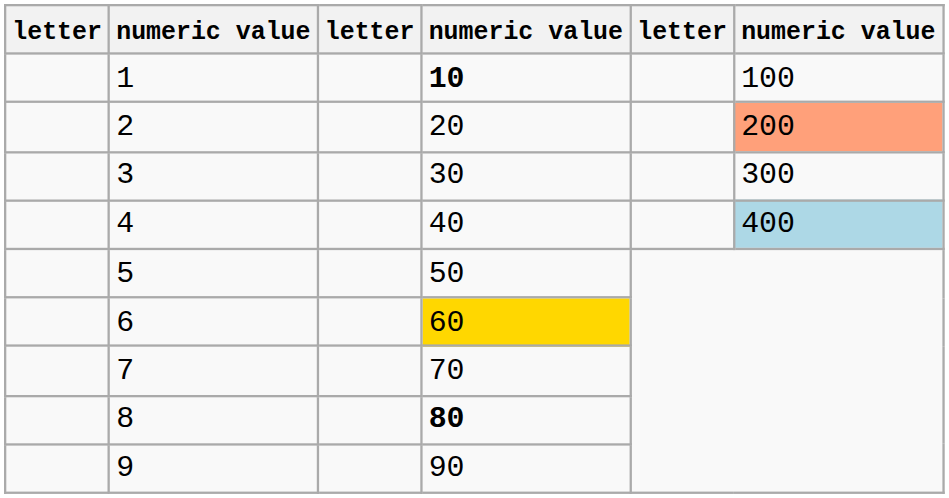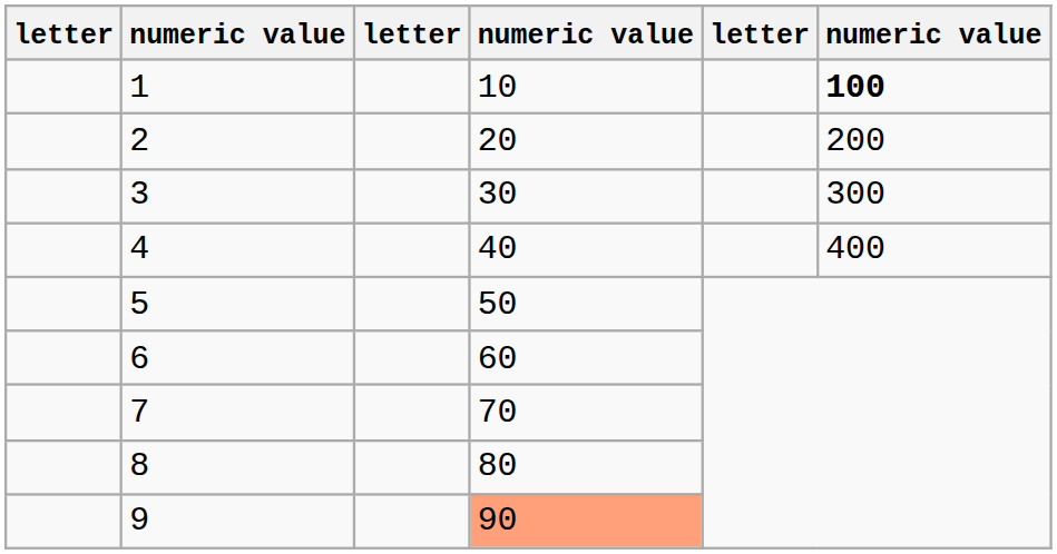1 | column 4: bold -> normal
1 | column 6: normal -> bold
2 | column 6: lightsalmon background -> no background
4 | column 6: lightblue background -> no background
6 | column 4: gold background -> no background
8 | column 4: bold -> normal
9 | column 4: no background -> lightsalmon background
